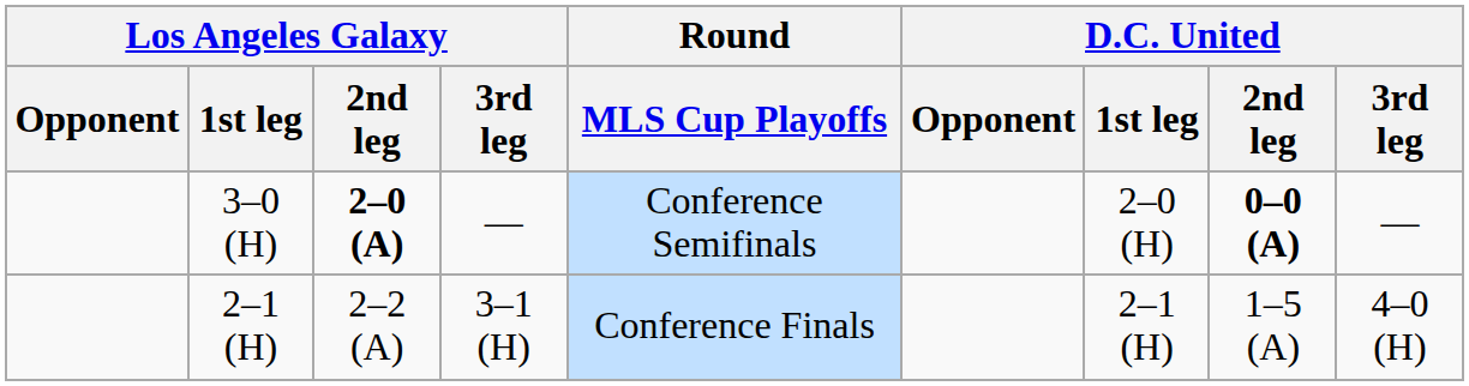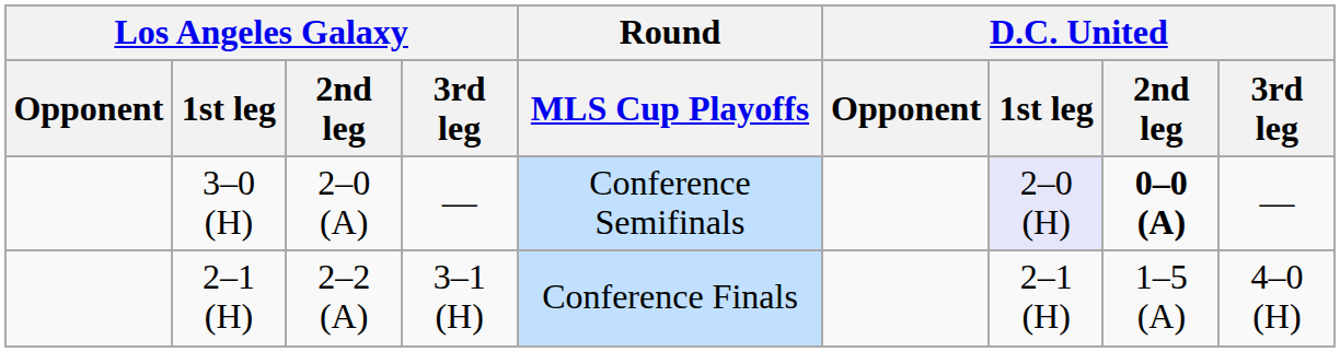3–0 (H) | Los Angeles Galaxy / 2nd leg: bold -> normal
3–0 (H) | D.C. United / 1st leg: no background -> lavender background
